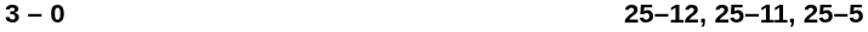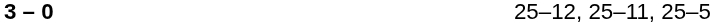row 1 | column 2: bold -> normal
